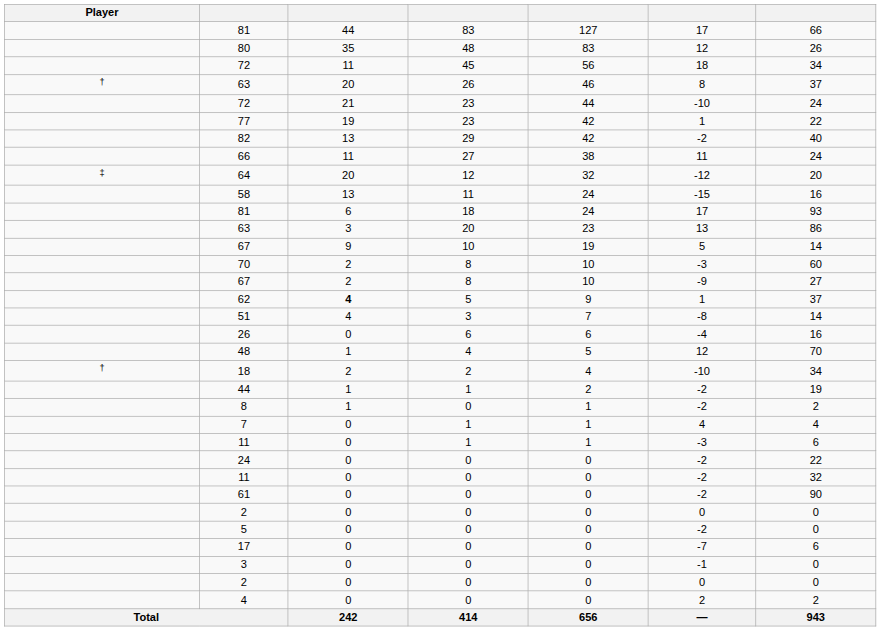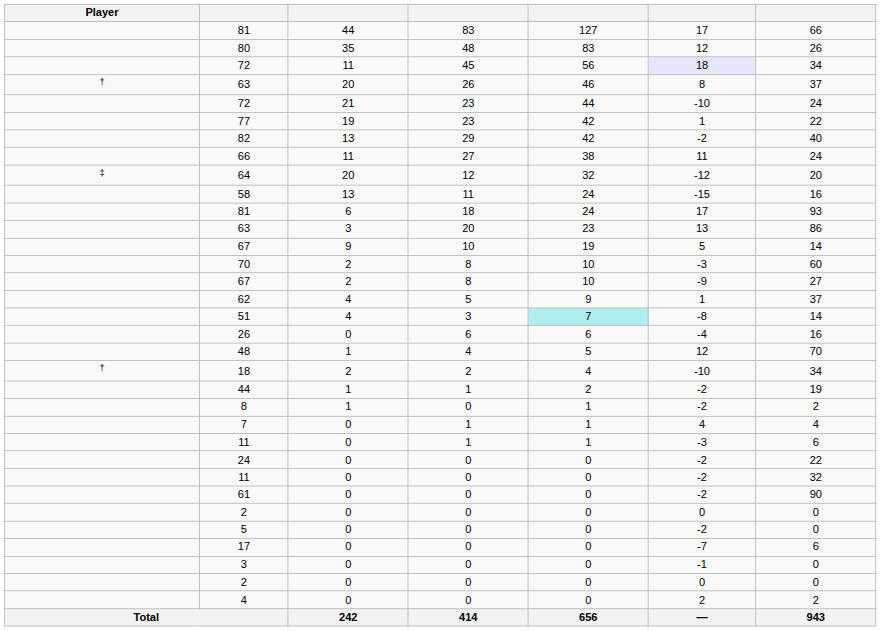72 / 45 | column 6: no background -> lavender background
62 | column 3: bold -> normal
51 | column 5: no background -> paleturquoise background
